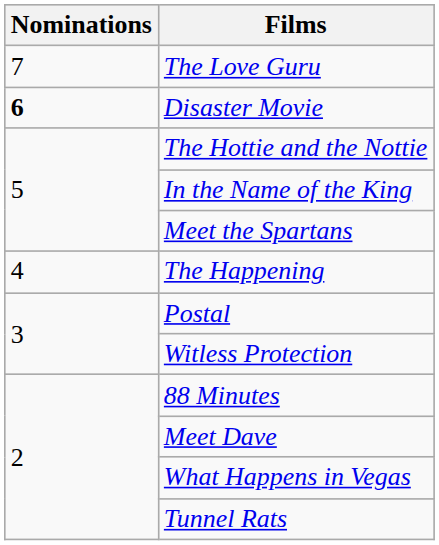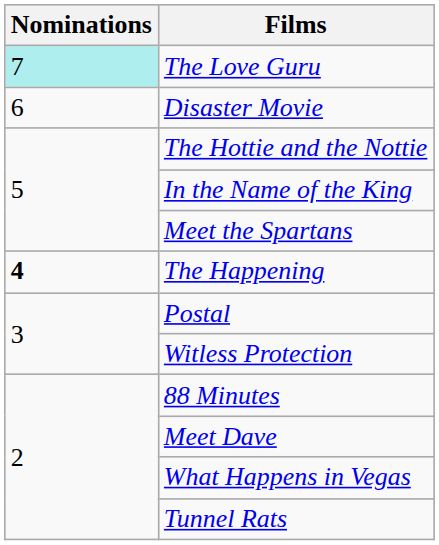The Love Guru | Nominations: no background -> paleturquoise background
Disaster Movie | Nominations: bold -> normal
The Happening | Nominations: normal -> bold
